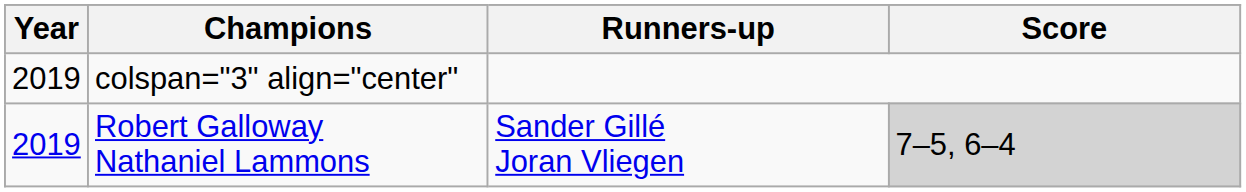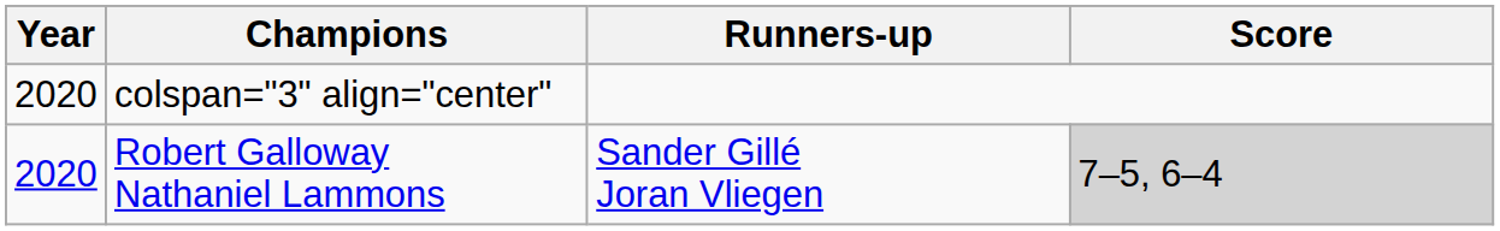colspan="3" align="center" | Year: 2019 -> 2020
Robert Galloway Nathaniel Lammons | Year: 2019 -> 2020
